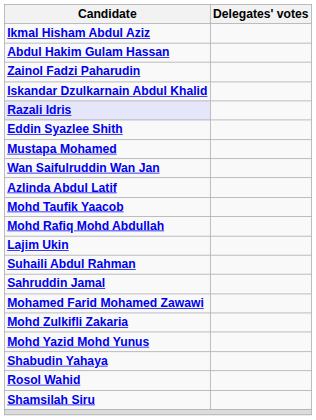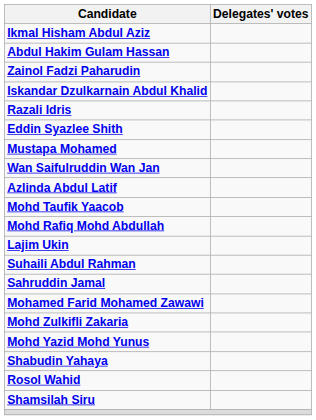Razali Idris | Candidate: lavender background -> no background
